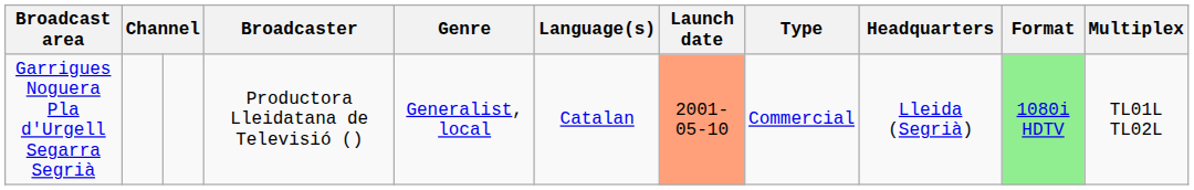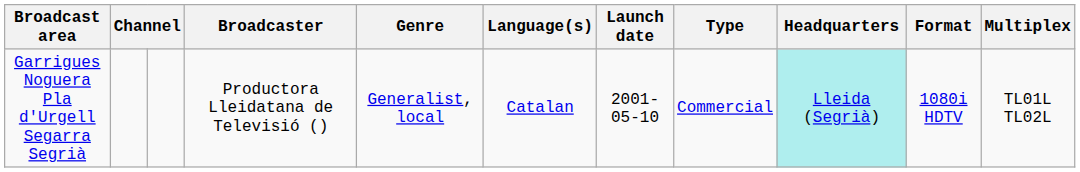Garrigues Noguera Pla d'Urgell Segarra Segrià | Launch date: lightsalmon background -> no background
Garrigues Noguera Pla d'Urgell Segarra Segrià | Headquarters: no background -> paleturquoise background
Garrigues Noguera Pla d'Urgell Segarra Segrià | Format: lightgreen background -> no background
